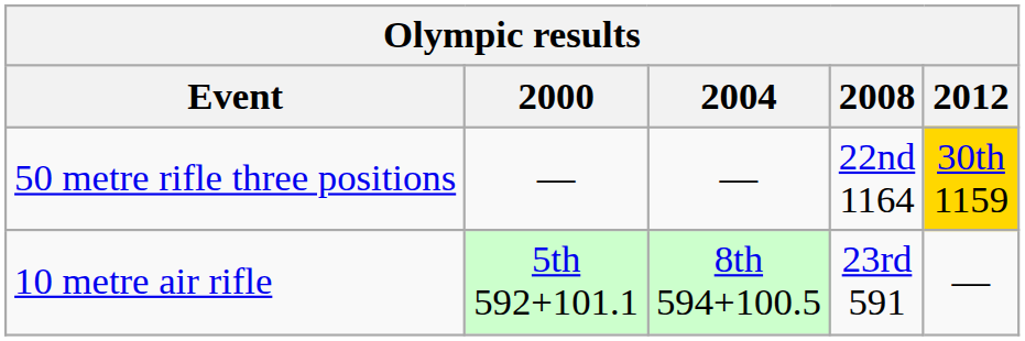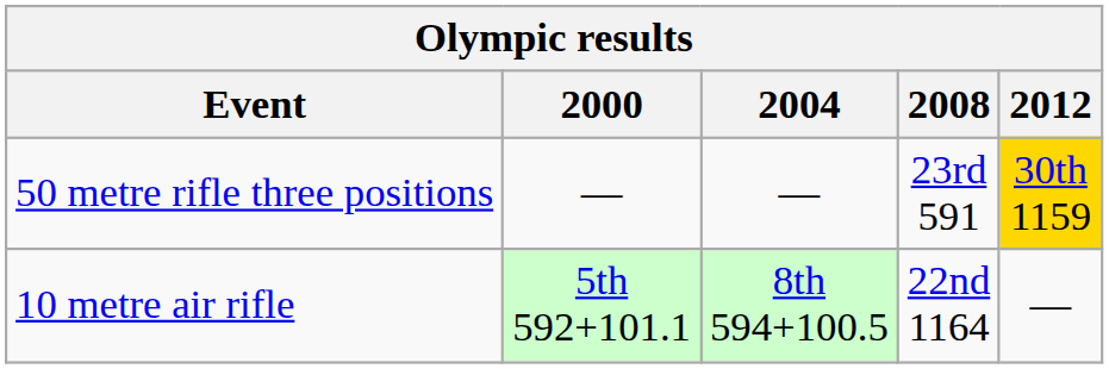50 metre rifle three positions | 2008: 22nd 1164 -> 23rd 591
10 metre air rifle | 2008: 23rd 591 -> 22nd 1164
